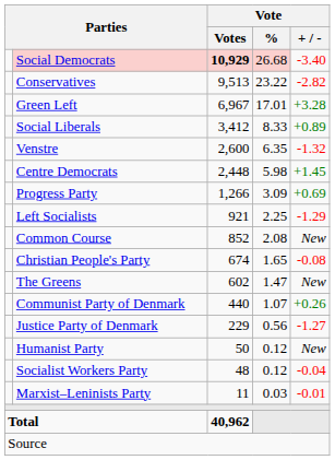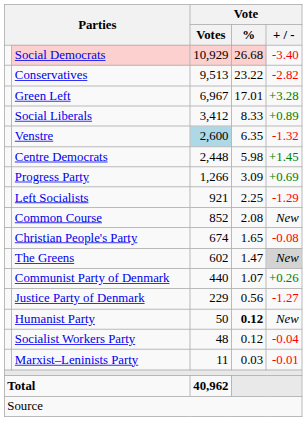Social Democrats | Vote / Votes: bold -> normal
Venstre | Vote / Votes: no background -> lightblue background
The Greens | Vote / + / -: no background -> lightgrey background
Humanist Party | Vote / %: normal -> bold
